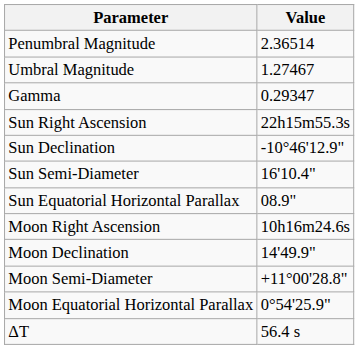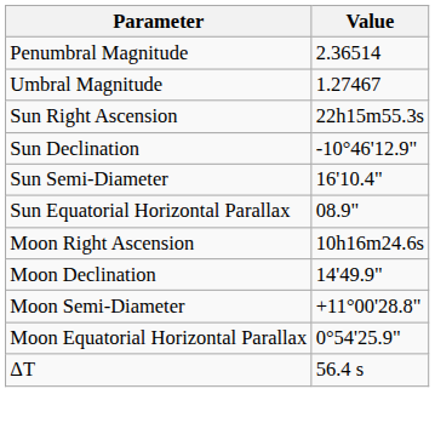- row: Gamma | 0.29347
